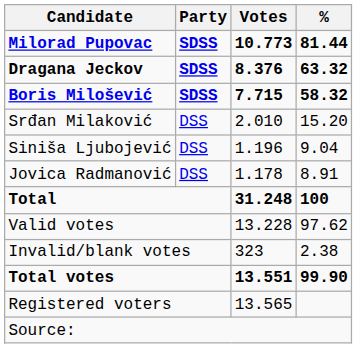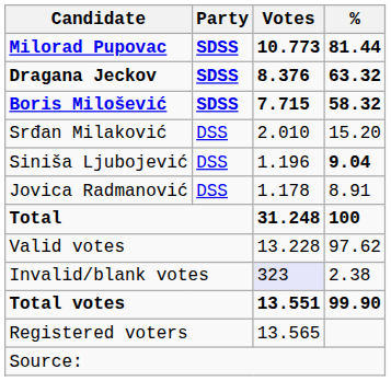Siniša Ljubojević | %: normal -> bold
Invalid/blank votes | Votes: no background -> lavender background
